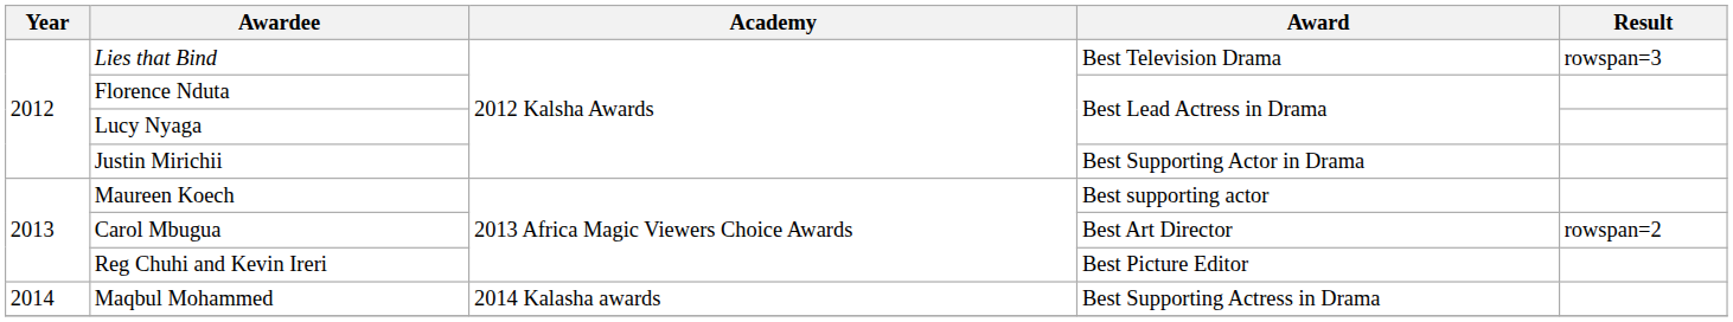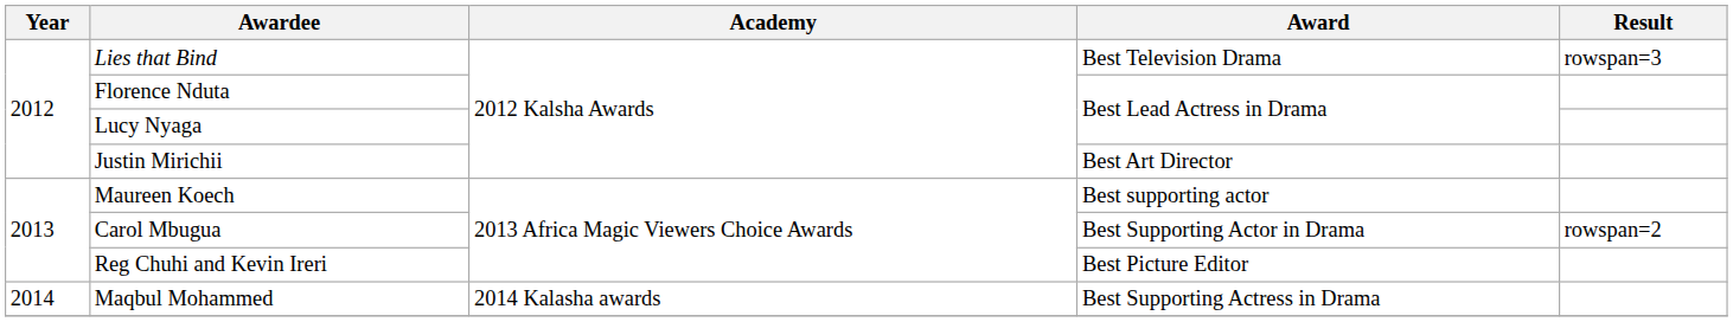Justin Mirichii | Award: Best Supporting Actor in Drama -> Best Art Director
Carol Mbugua | Award: Best Art Director -> Best Supporting Actor in Drama
